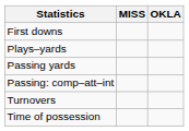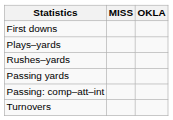+ row: Rushes–yards
- row: Time of possession
